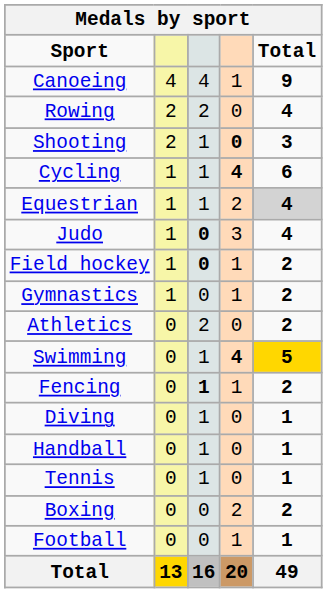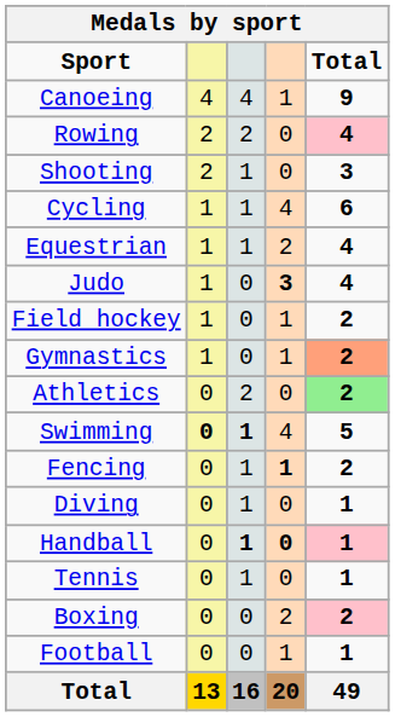Rowing | Total: no background -> pink background
Shooting | column 4: bold -> normal
Cycling | column 4: bold -> normal
Equestrian | Total: lightgrey background -> no background
Judo | column 3: bold -> normal
Judo | column 4: normal -> bold
Field hockey | column 3: bold -> normal
Gymnastics | Total: no background -> lightsalmon background
Athletics | Total: no background -> lightgreen background
Swimming | column 2: normal -> bold
Swimming | column 3: normal -> bold
Swimming | column 4: bold -> normal
Swimming | Total: gold background -> no background
Fencing | column 3: bold -> normal
Fencing | column 4: normal -> bold
Handball | column 3: normal -> bold
Handball | column 4: normal -> bold
Handball | Total: no background -> pink background
Boxing | Total: no background -> pink background
